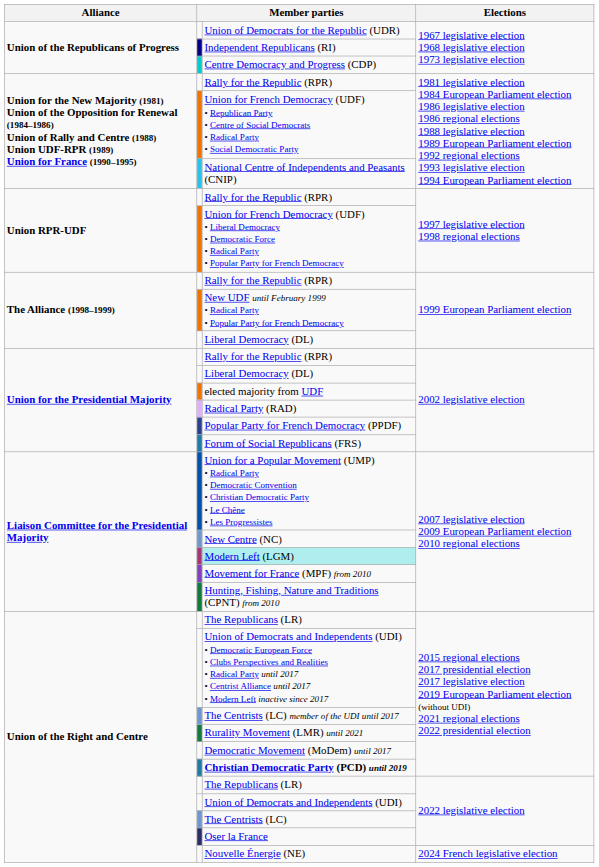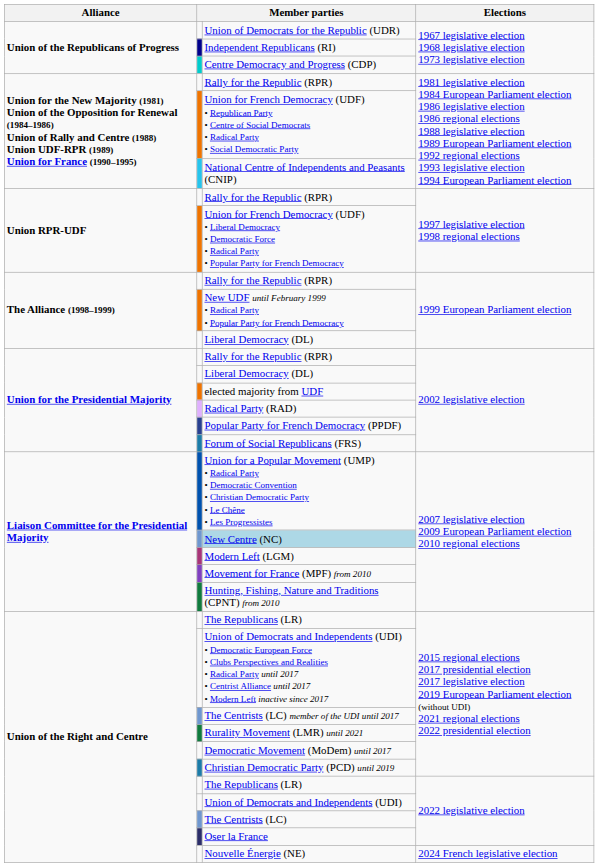New Centre (NC) | column 3: no background -> lightblue background
Modern Left (LGM) | column 3: paleturquoise background -> no background
Christian Democratic Party (PCD) until 2019 | column 3: bold -> normal
